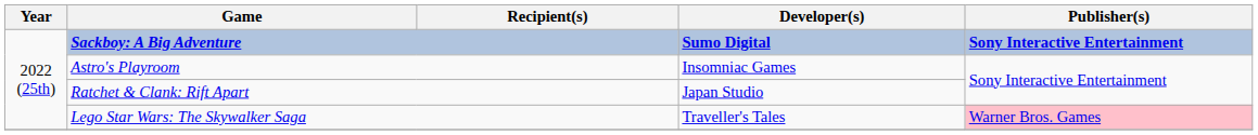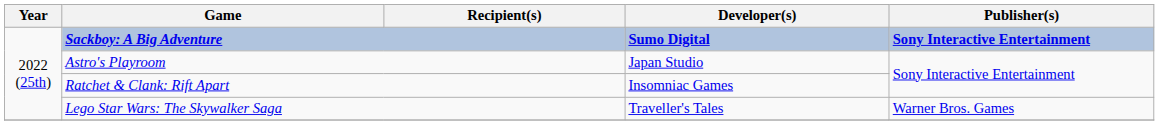Astro's Playroom | Developer(s): Insomniac Games -> Japan Studio
Ratchet & Clank: Rift Apart | Developer(s): Japan Studio -> Insomniac Games
Lego Star Wars: The Skywalker Saga | Publisher(s): pink background -> no background
